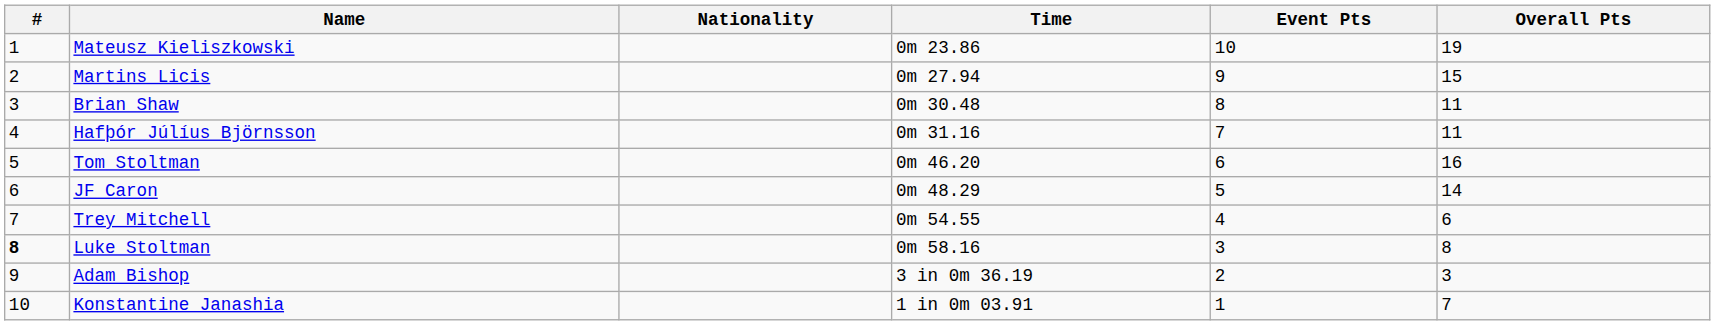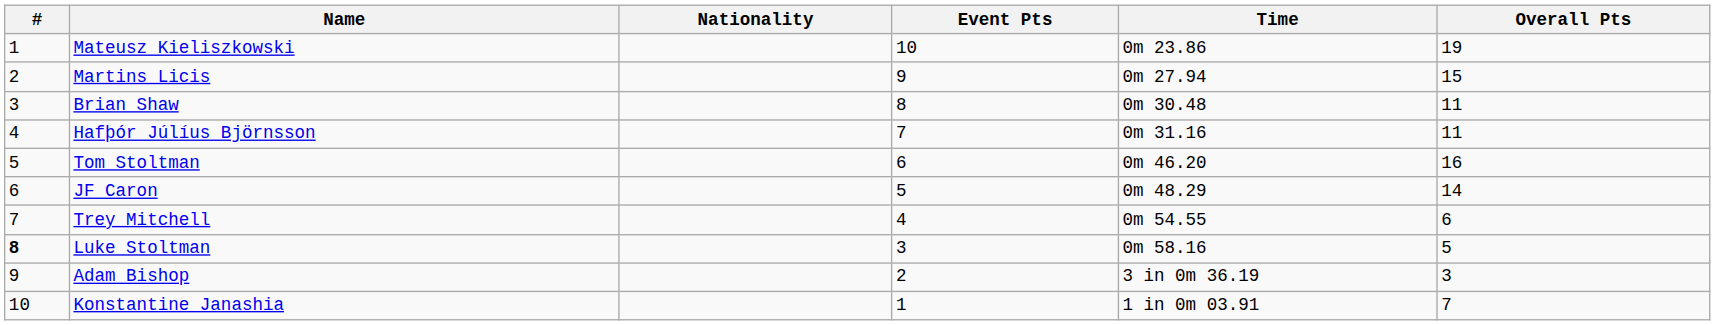columns swapped: Time <-> Event Pts
Luke Stoltman | Overall Pts: 8 -> 5
